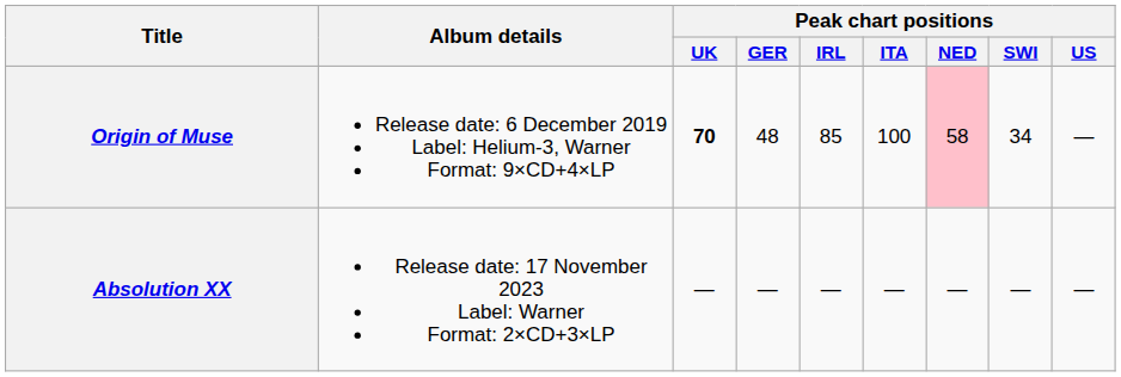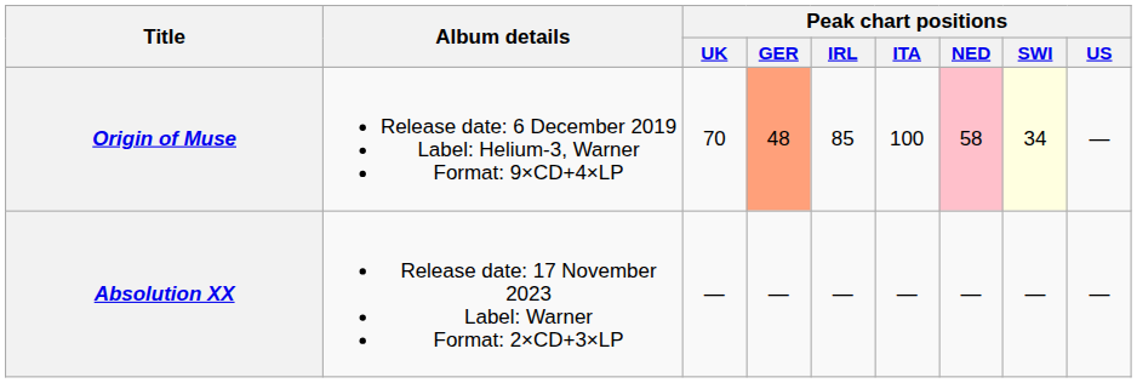Origin of Muse | Peak chart positions / UK: bold -> normal
Origin of Muse | Peak chart positions / GER: no background -> lightsalmon background
Origin of Muse | Peak chart positions / SWI: no background -> lightyellow background
